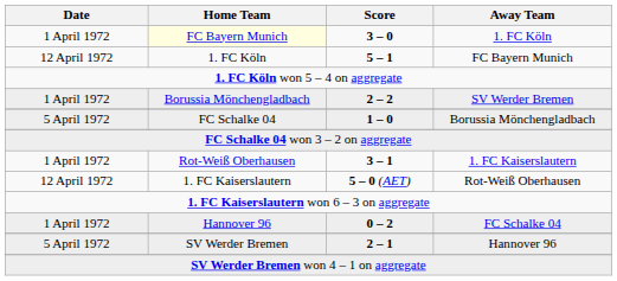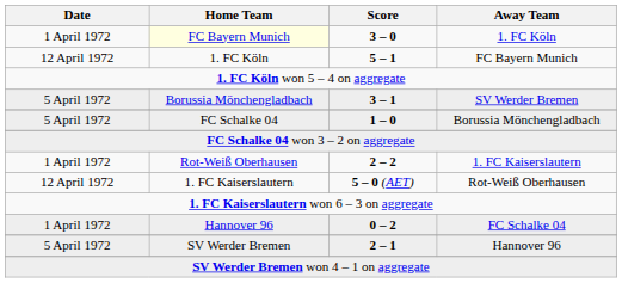row 5 | Date: 1 April 1972 -> 5 April 1972
row 5 | Score: 2 – 2 -> 3 – 1
row 8 | Score: 3 – 1 -> 2 – 2
